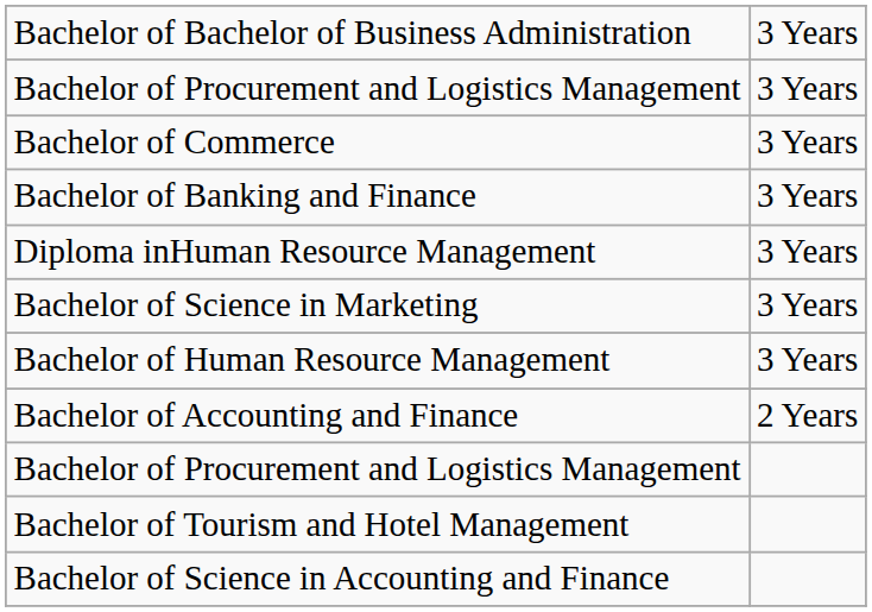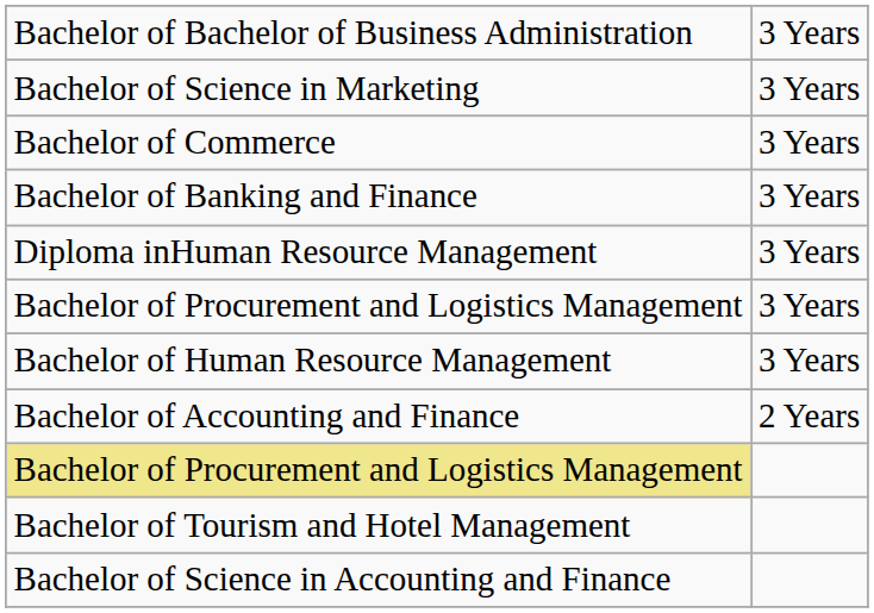row 2 | column 1: Bachelor of Procurement and Logistics Management -> Bachelor of Science in Marketing
row 6 | column 1: Bachelor of Science in Marketing -> Bachelor of Procurement and Logistics Management
row 9 | column 1: no background -> khaki background
